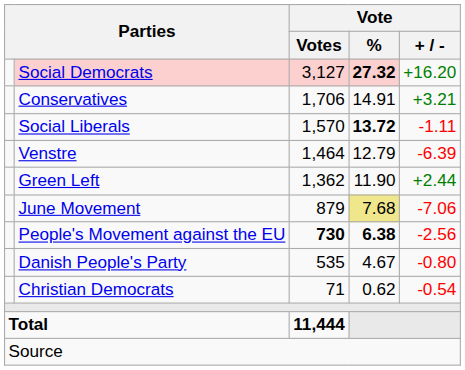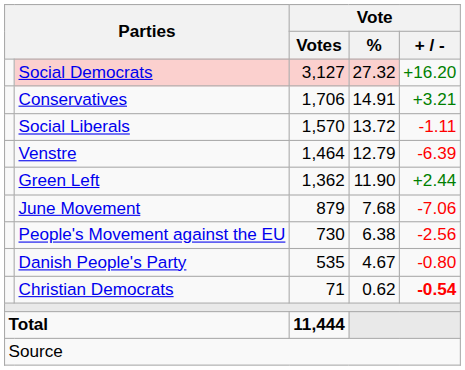Social Democrats | Vote / %: bold -> normal
Social Liberals | Vote / %: bold -> normal
June Movement | Vote / %: khaki background -> no background
People's Movement against the EU | Vote / Votes: bold -> normal
People's Movement against the EU | Vote / %: bold -> normal
Christian Democrats | Vote / + / -: normal -> bold
